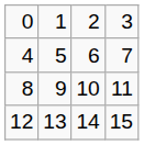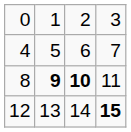8 | column 2: normal -> bold
8 | column 3: normal -> bold
12 | column 4: normal -> bold
